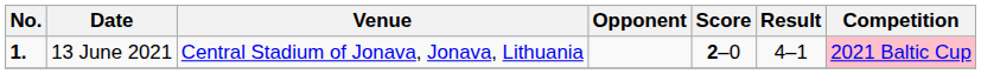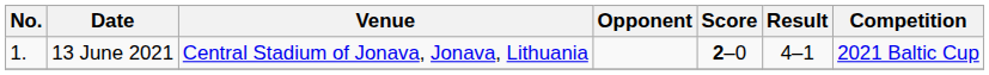13 June 2021 | No.: bold -> normal
13 June 2021 | Competition: pink background -> no background
